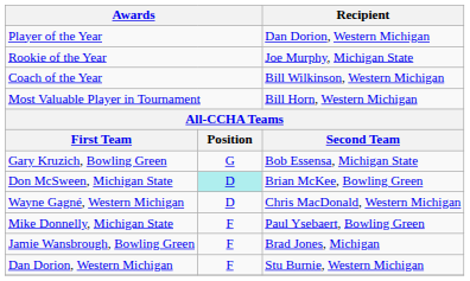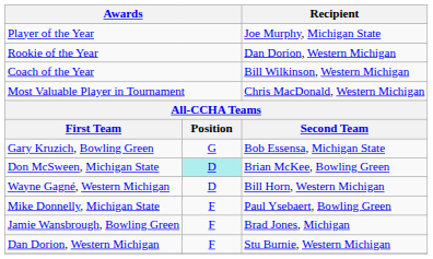Player of the Year | Recipient: Dan Dorion, Western Michigan -> Joe Murphy, Michigan State
Rookie of the Year | Recipient: Joe Murphy, Michigan State -> Dan Dorion, Western Michigan
Most Valuable Player in Tournament | Recipient: Bill Horn, Western Michigan -> Chris MacDonald, Western Michigan
Wayne Gagné, Western Michigan | Recipient: Chris MacDonald, Western Michigan -> Bill Horn, Western Michigan
